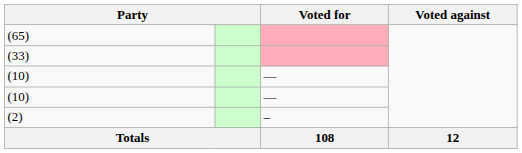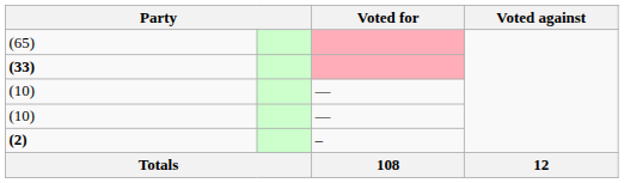(33) | column 1: normal -> bold
(2) | column 1: normal -> bold
